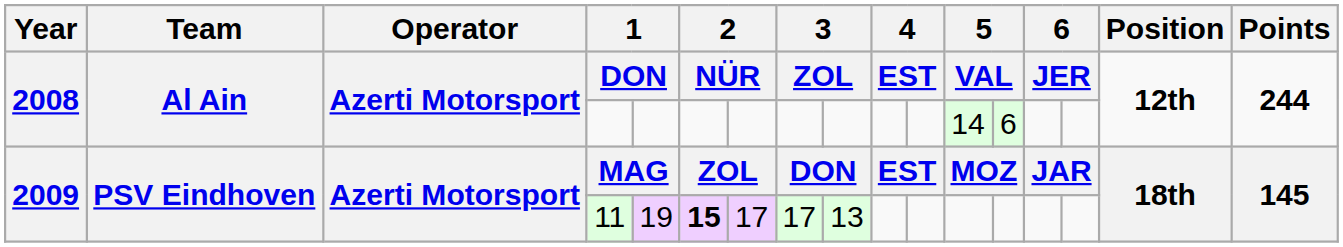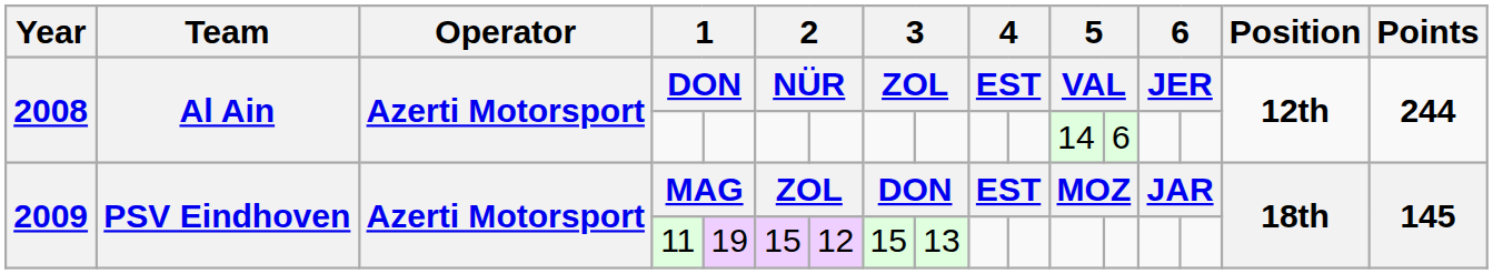row 5 | column 6: bold -> normal
row 5 | column 7: 17 -> 12
row 5 | column 8: 17 -> 15
